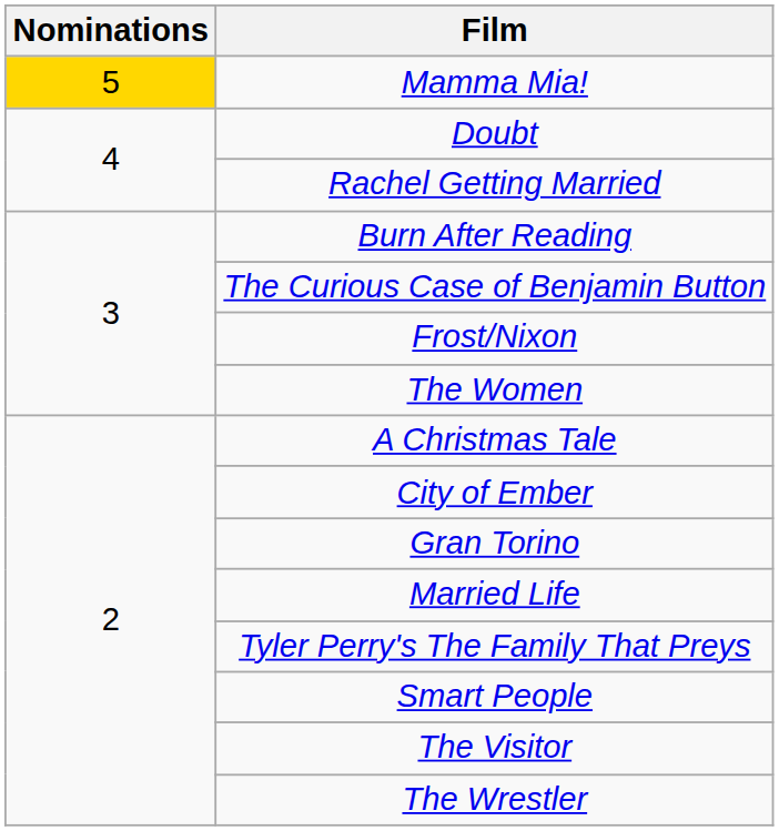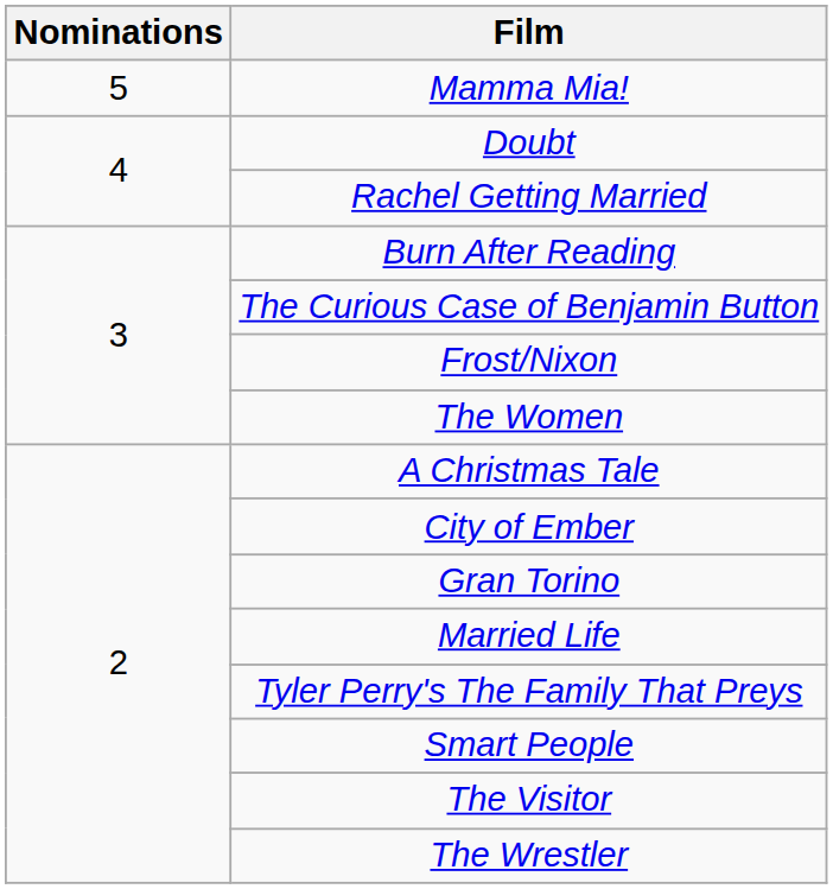Mamma Mia! | Nominations: gold background -> no background
